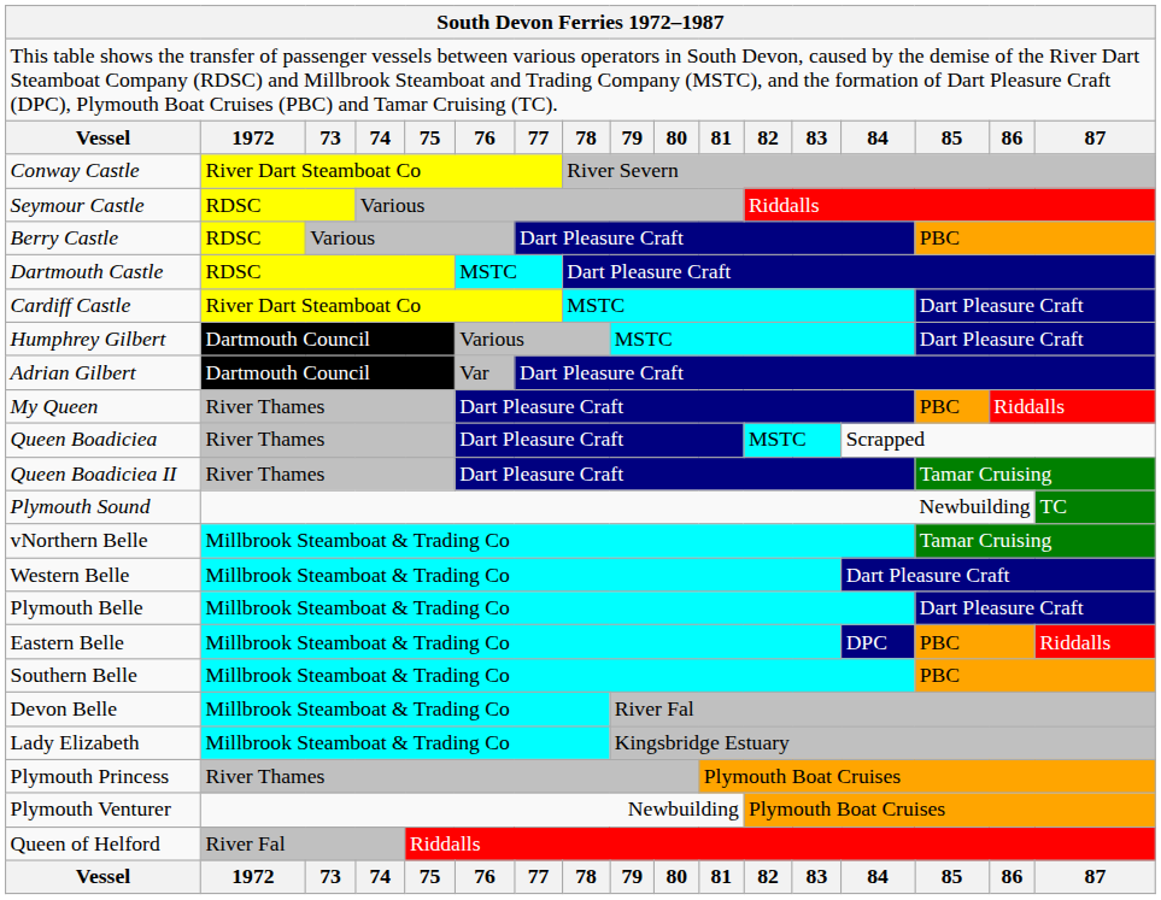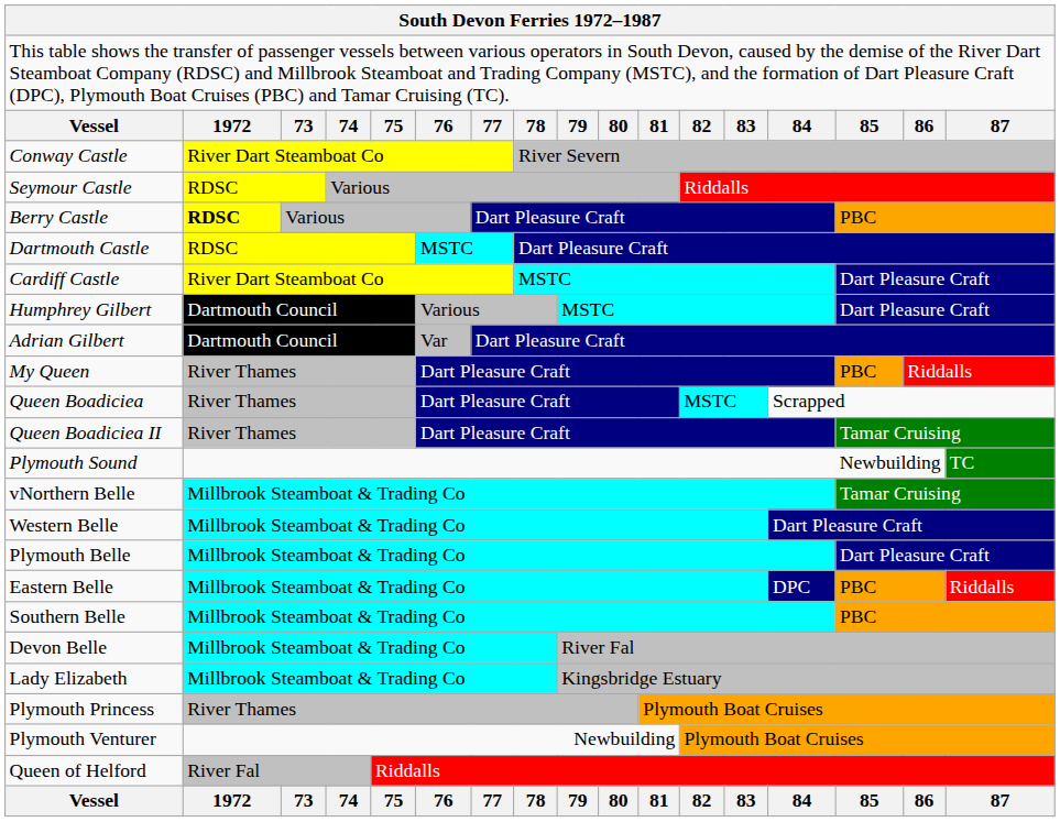Berry Castle | column 2: normal -> bold
